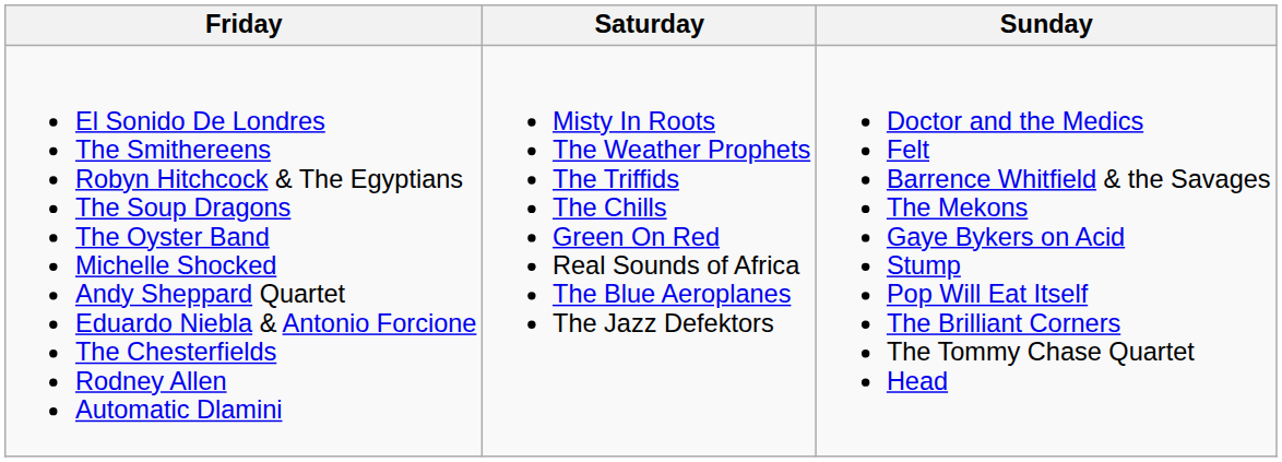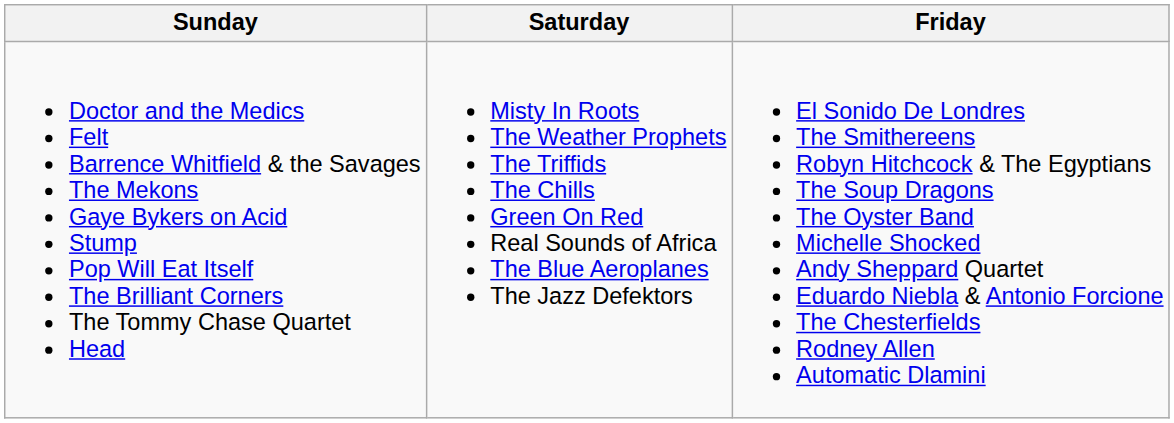columns swapped: Friday <-> Sunday
